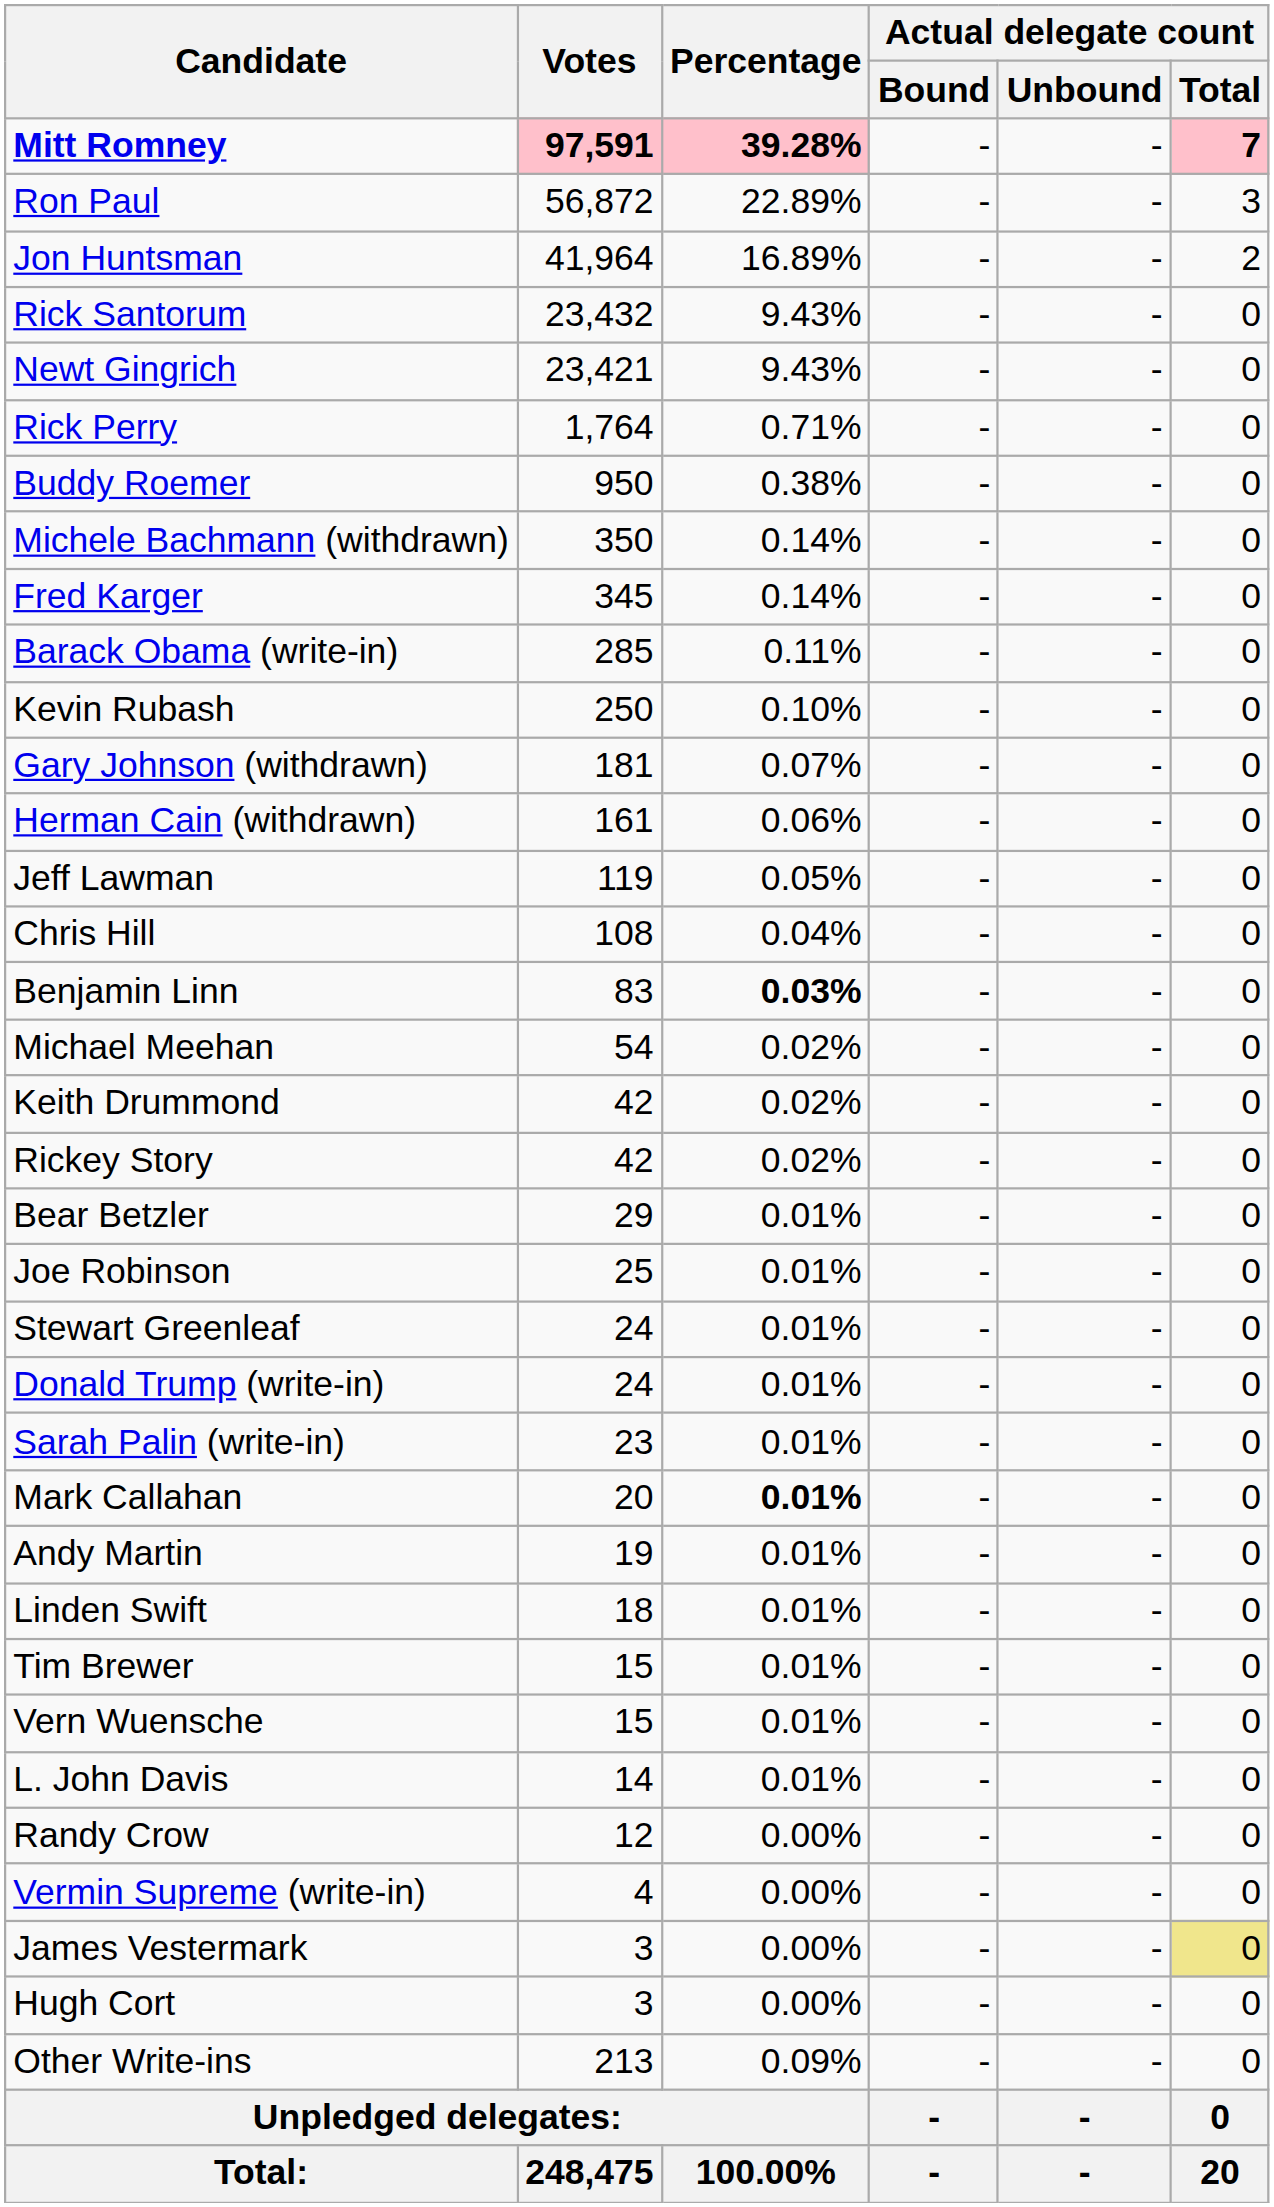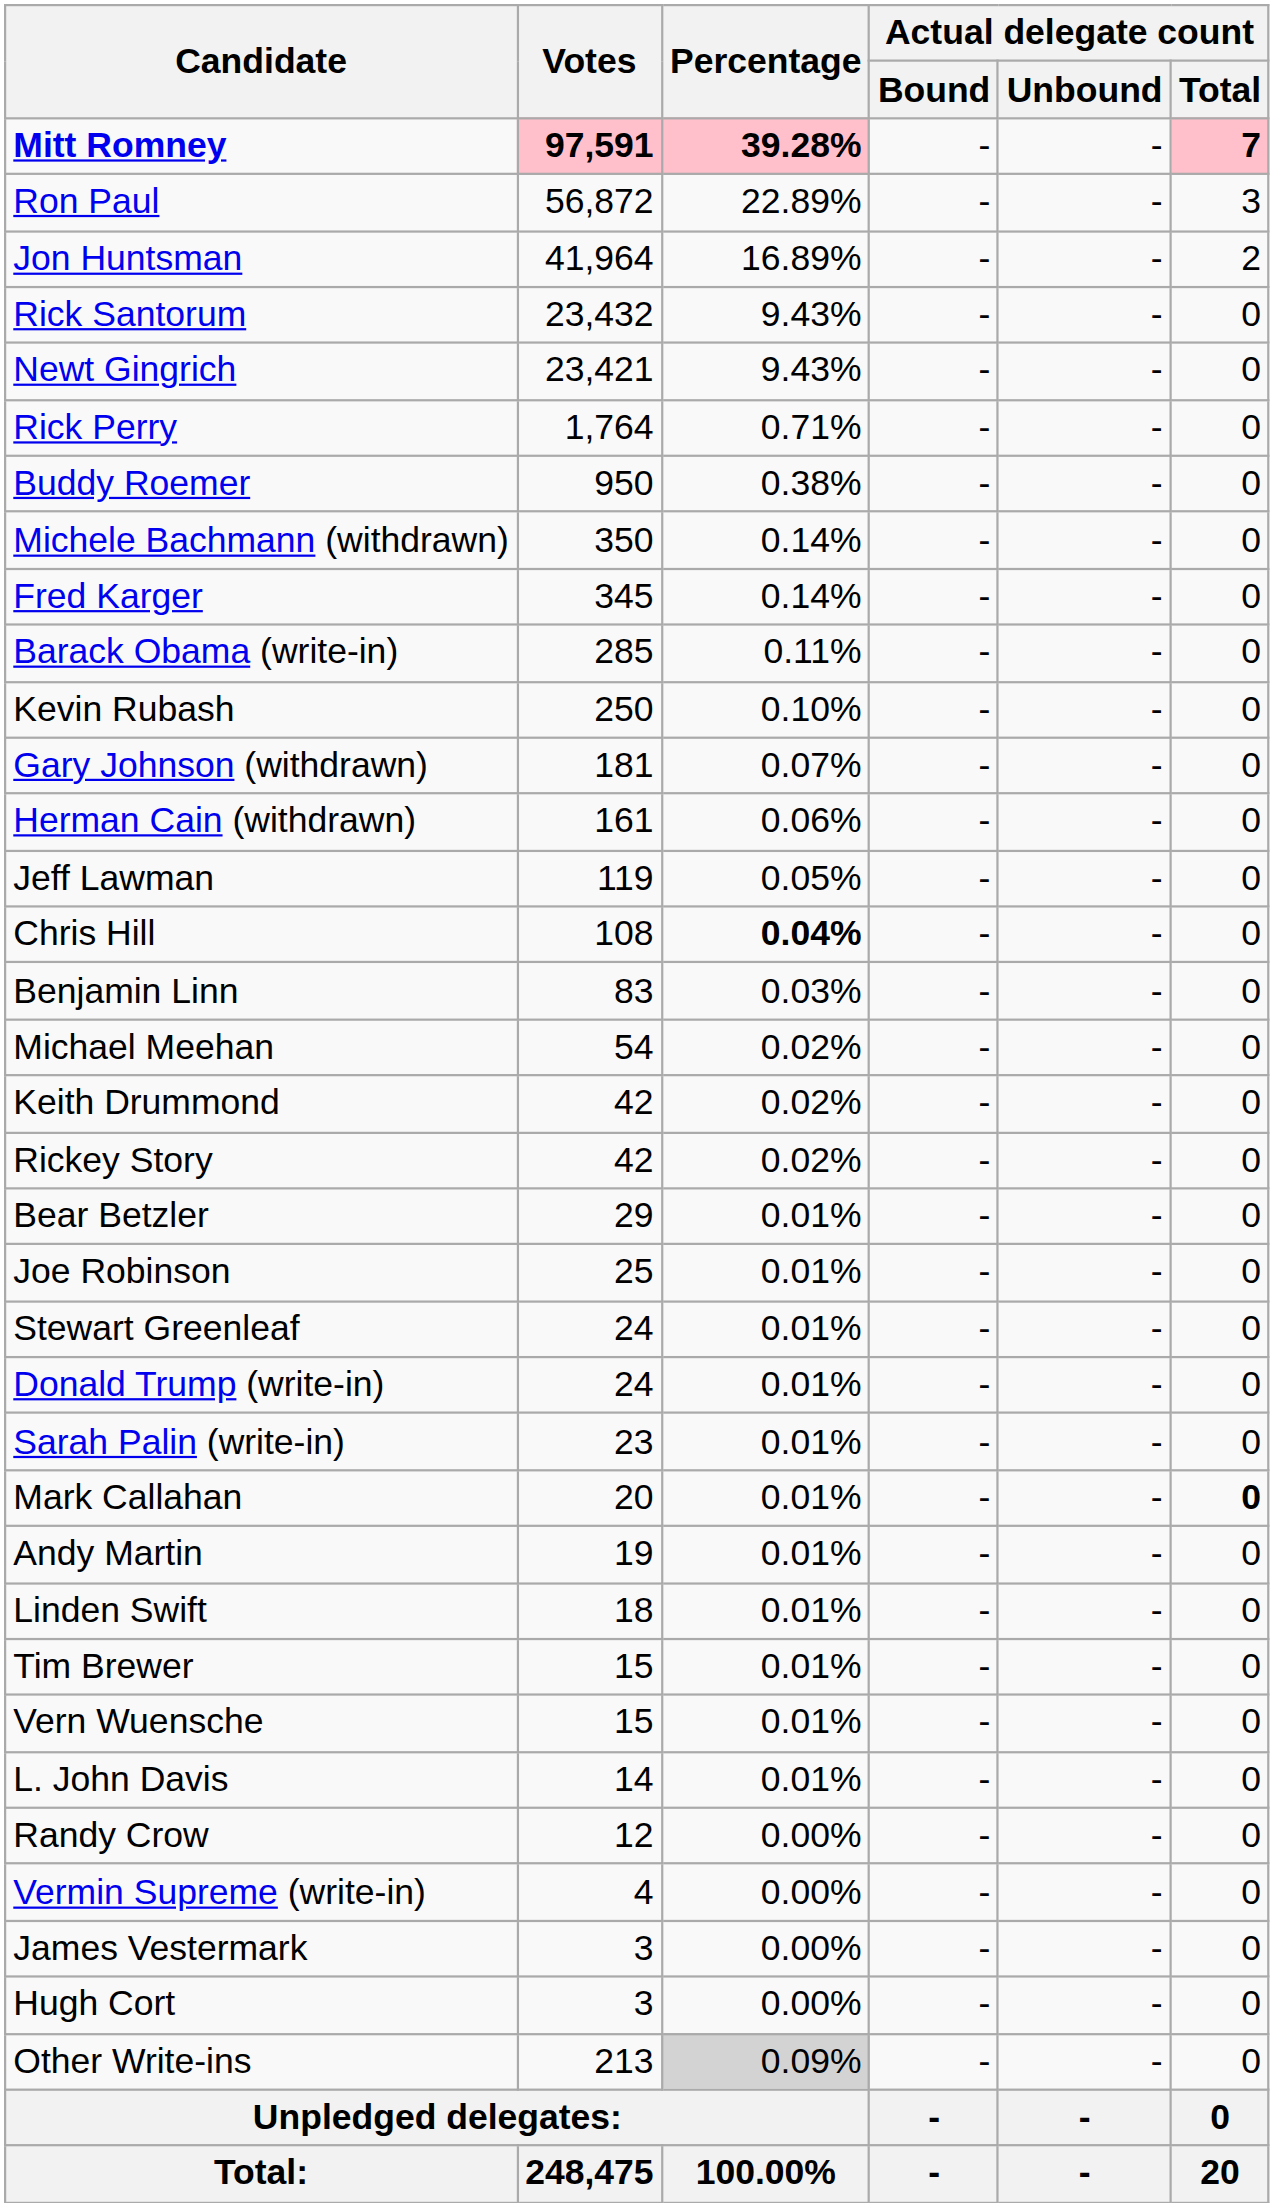Chris Hill | Percentage: normal -> bold
Benjamin Linn | Percentage: bold -> normal
Mark Callahan | Percentage: bold -> normal
Mark Callahan | Actual delegate count / Total: normal -> bold
James Vestermark | Actual delegate count / Total: khaki background -> no background
Other Write-ins | Percentage: no background -> lightgrey background
